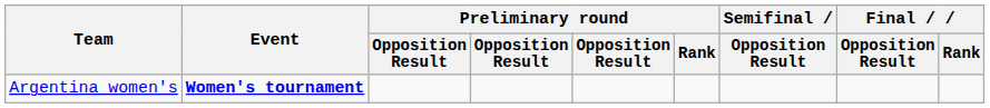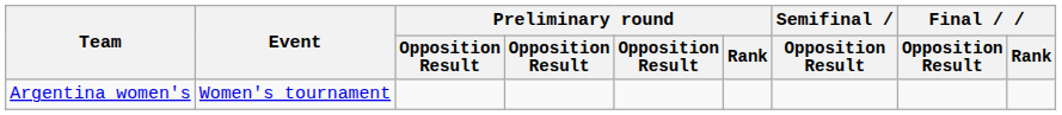Argentina women's | Event: bold -> normal
